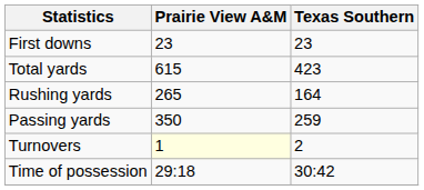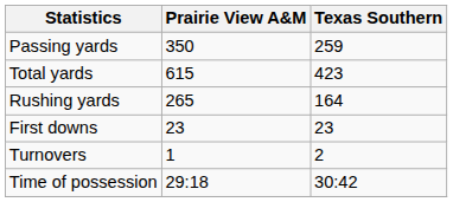rows swapped: First downs <-> Passing yards
Turnovers | Prairie View A&M: lightyellow background -> no background
